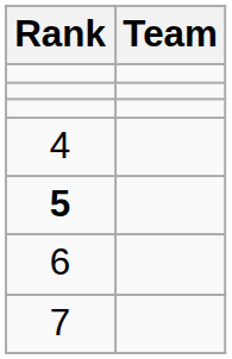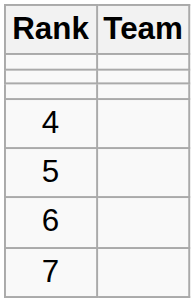row 6 | Rank: bold -> normal
